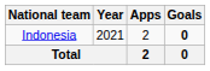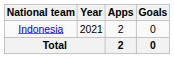Indonesia | Goals: bold -> normal
